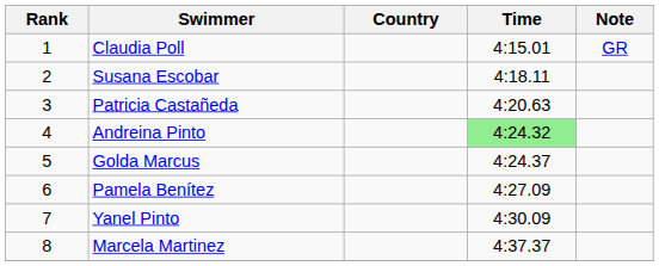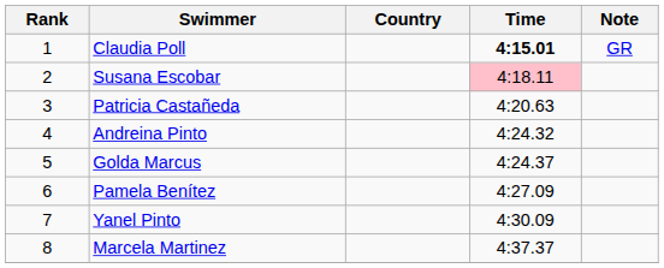Claudia Poll | Time: normal -> bold
Susana Escobar | Time: no background -> pink background
Andreina Pinto | Time: lightgreen background -> no background
